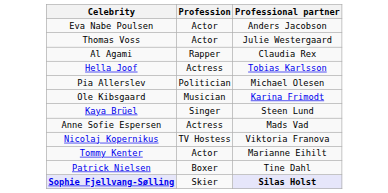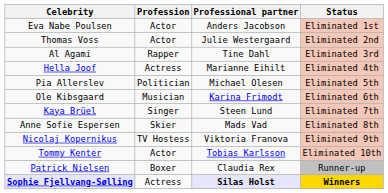+ column: Status | Eliminated 1st | Eliminated 2nd | Eliminated 3rd | Eliminated 4th | Eliminated 5th | Eliminated 6th | Eliminated 7th | Eliminated 8th | Eliminated 9th | Eliminated 10th | Runner-up | Winners
Al Agami | Professional partner: Claudia Rex -> Tine Dahl
Hella Joof | Professional partner: Tobias Karlsson -> Marianne Eihilt
Anne Sofie Espersen | Profession: Actress -> Skier
Tommy Kenter | Professional partner: Marianne Eihilt -> Tobias Karlsson
Patrick Nielsen | Professional partner: Tine Dahl -> Claudia Rex
Sophie Fjellvang-Sølling | Profession: Skier -> Actress
